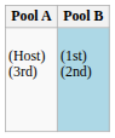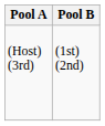(Host) (3rd) | Pool B: lightblue background -> no background
